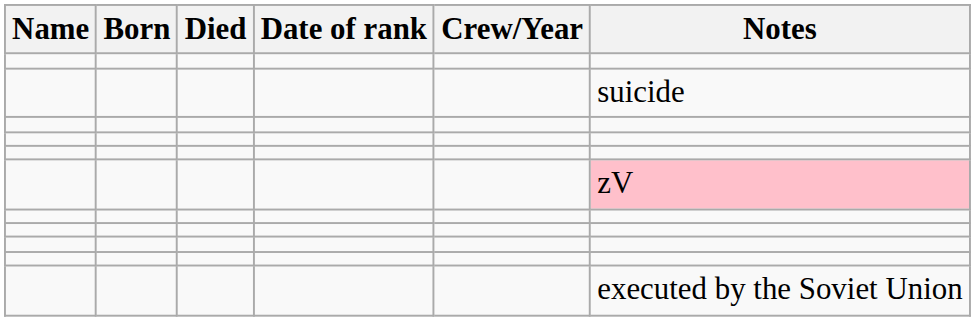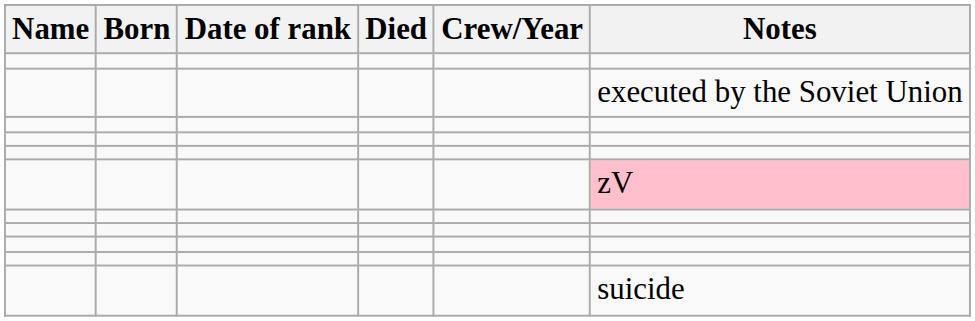columns swapped: Died <-> Date of rank
row 3 | Notes: suicide -> executed by the Soviet Union
row 12 | Notes: executed by the Soviet Union -> suicide
